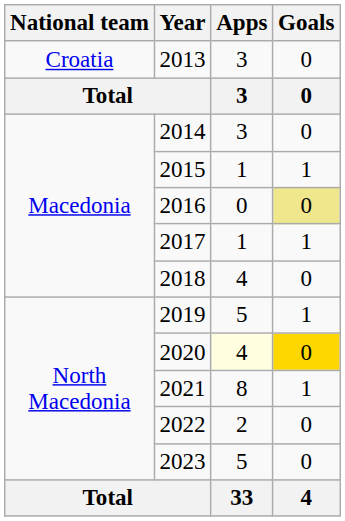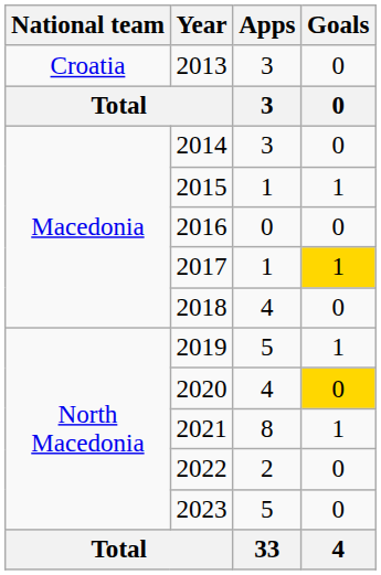2016 | Goals: khaki background -> no background
2017 | Goals: no background -> gold background
2020 | Apps: lightyellow background -> no background
